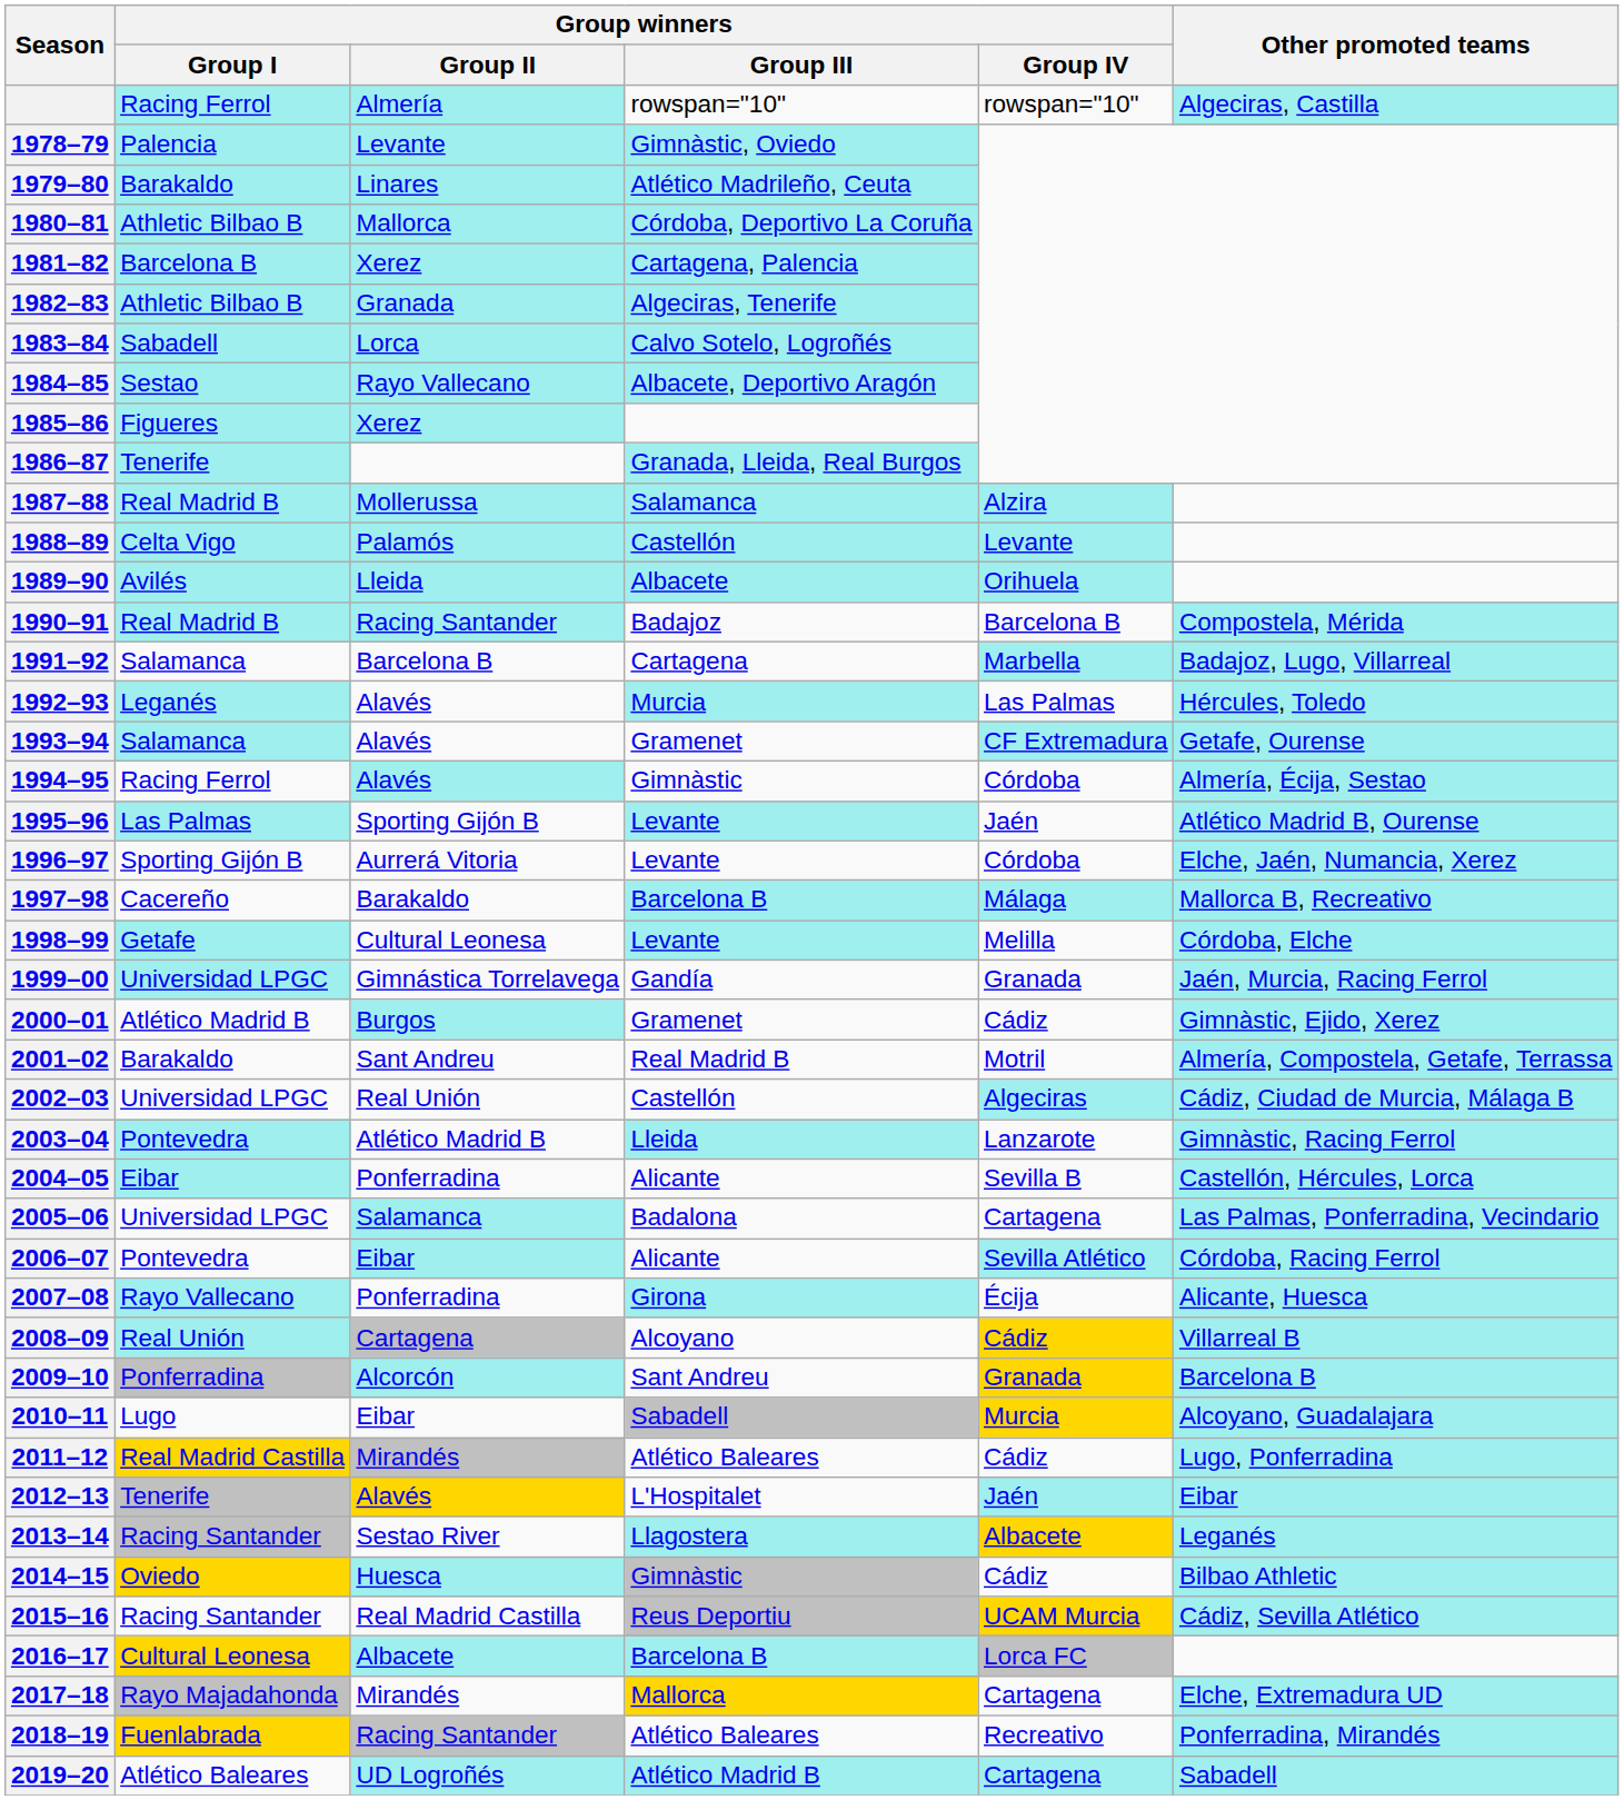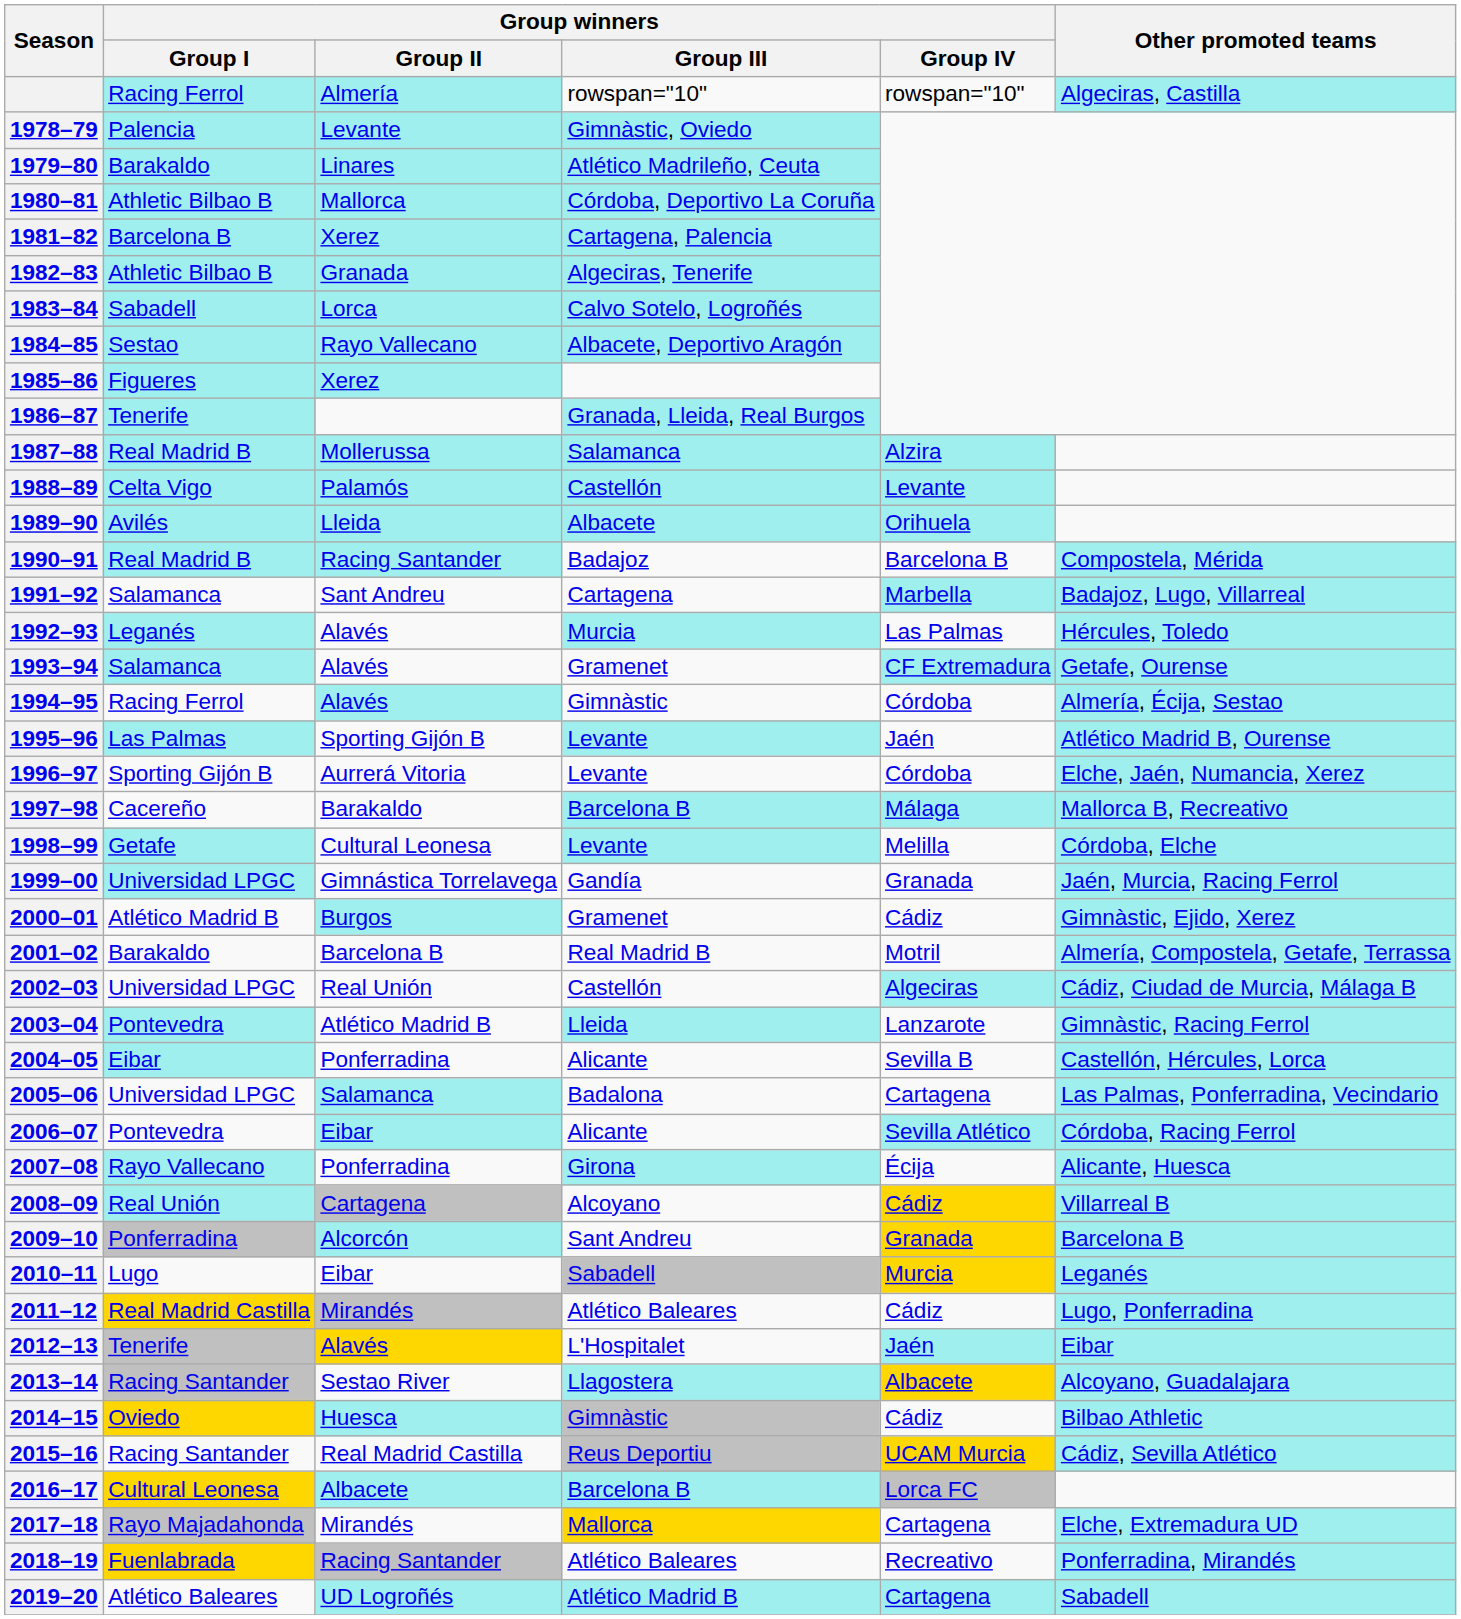1991–92 | Group winners / Group II: Barcelona B -> Sant Andreu
2001–02 | Group winners / Group II: Sant Andreu -> Barcelona B
2010–11 | Other promoted teams: Alcoyano, Guadalajara -> Leganés
2013–14 | Other promoted teams: Leganés -> Alcoyano, Guadalajara
